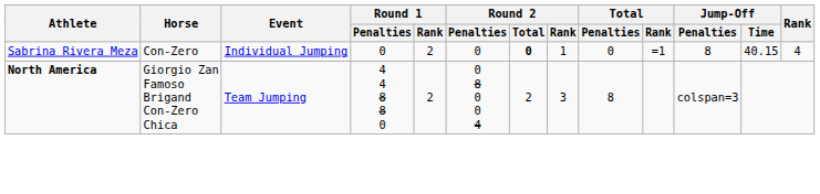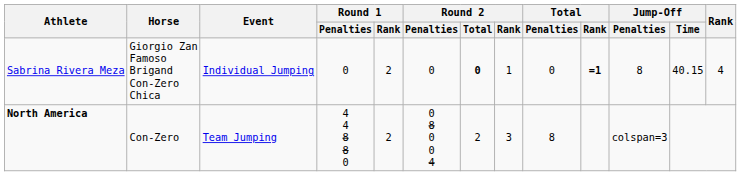Sabrina Rivera Meza | Horse: Con-Zero -> Giorgio Zan Famoso Brigand Con-Zero Chica
Sabrina Rivera Meza | Total / Rank: normal -> bold
North America | Horse: Giorgio Zan Famoso Brigand Con-Zero Chica -> Con-Zero
